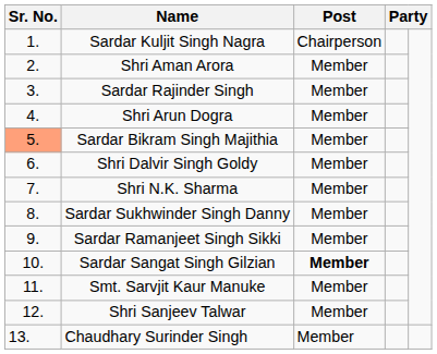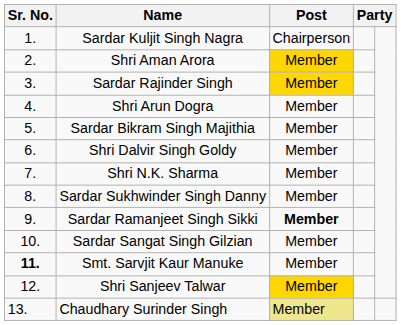Shri Aman Arora | Post: no background -> gold background
Sardar Rajinder Singh | Post: no background -> gold background
Sardar Bikram Singh Majithia | Sr. No.: lightsalmon background -> no background
Sardar Ramanjeet Singh Sikki | Post: normal -> bold
Sardar Sangat Singh Gilzian | Post: bold -> normal
Smt. Sarvjit Kaur Manuke | Sr. No.: normal -> bold
Shri Sanjeev Talwar | Post: no background -> gold background
Chaudhary Surinder Singh | Post: no background -> khaki background
